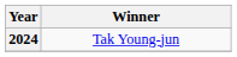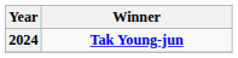2024 | Winner: normal -> bold
